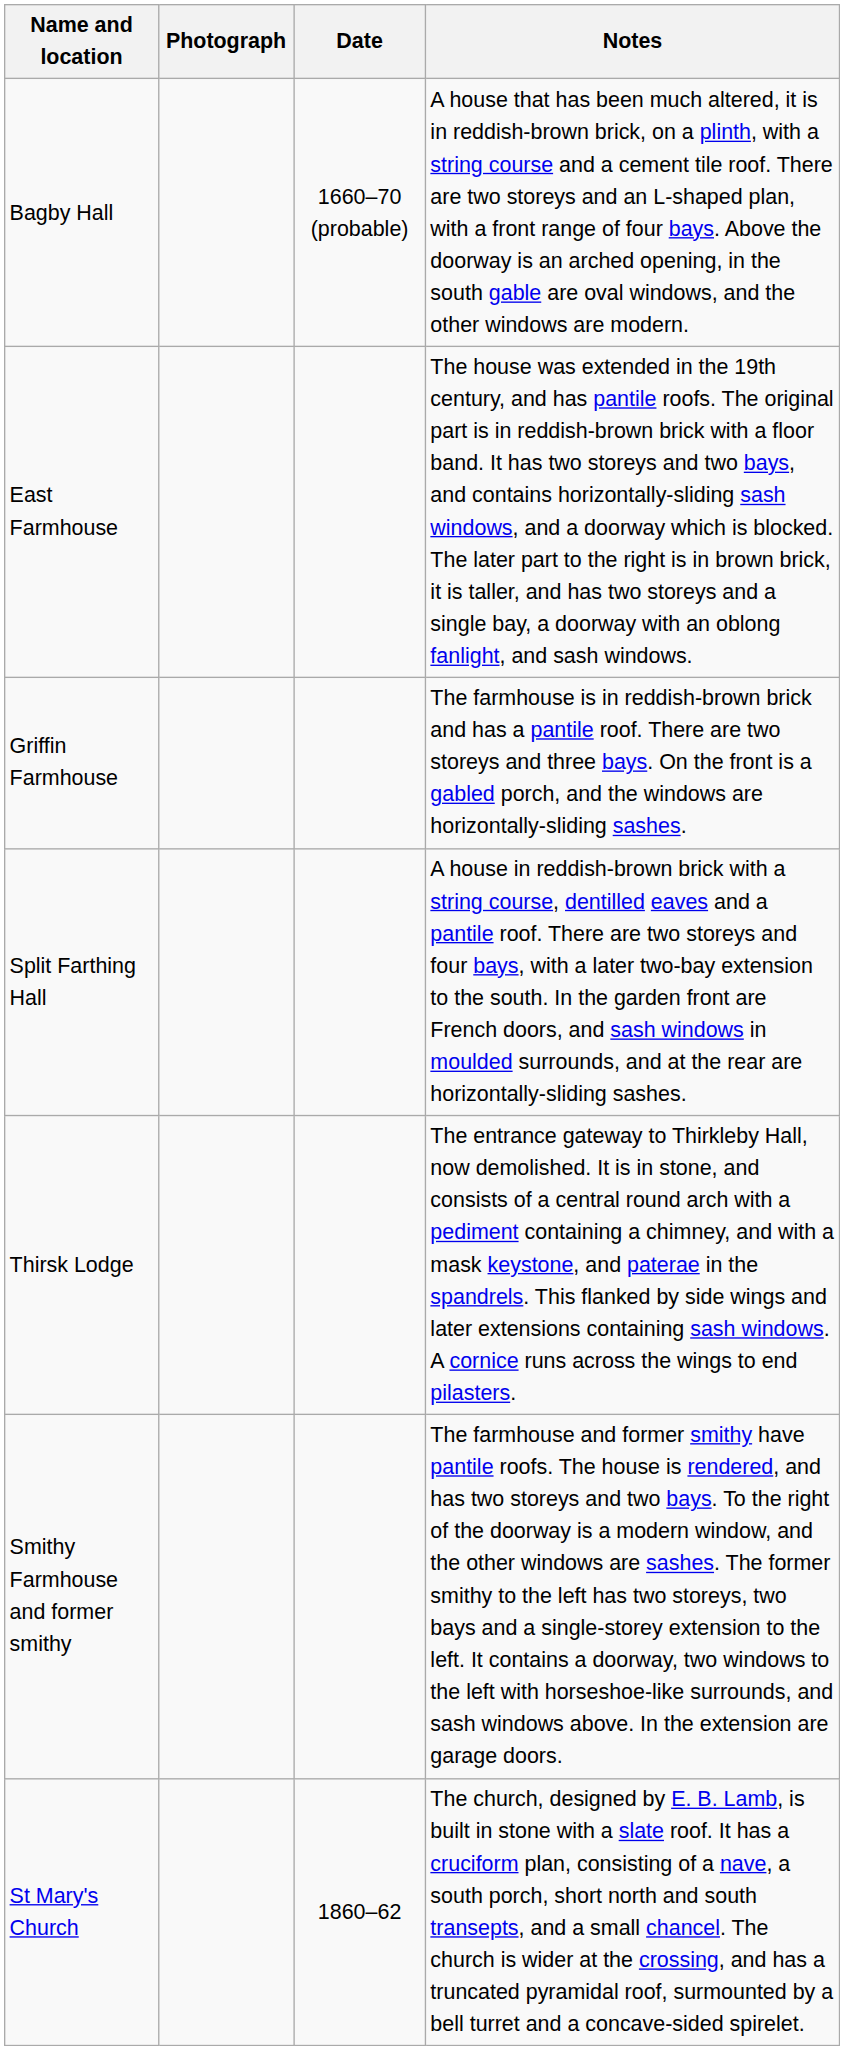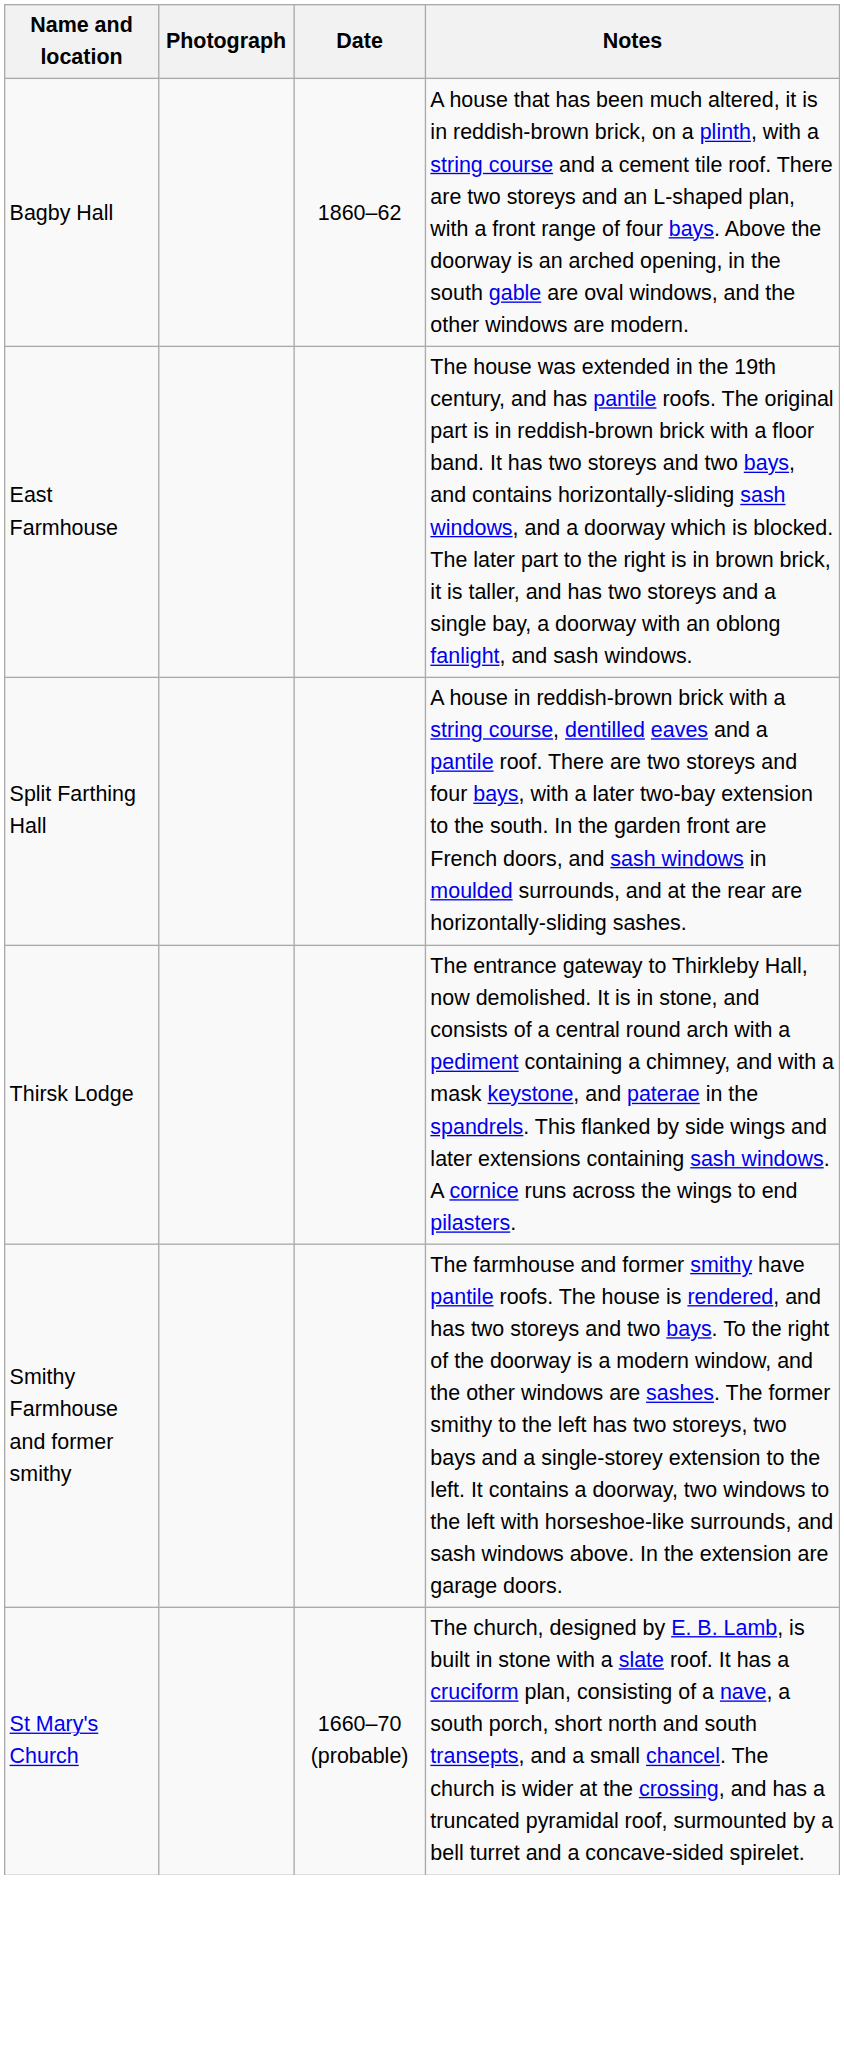Bagby Hall | Date: 1660–70 (probable) -> 1860–62
- row: Griffin Farmhouse | The farmhouse is in reddish-brown brick and has a pantile roof. There are two storeys and three bays. On the front is a gabled porch, and the windows are horizontally-sliding sashes.
St Mary's Church | Date: 1860–62 -> 1660–70 (probable)
